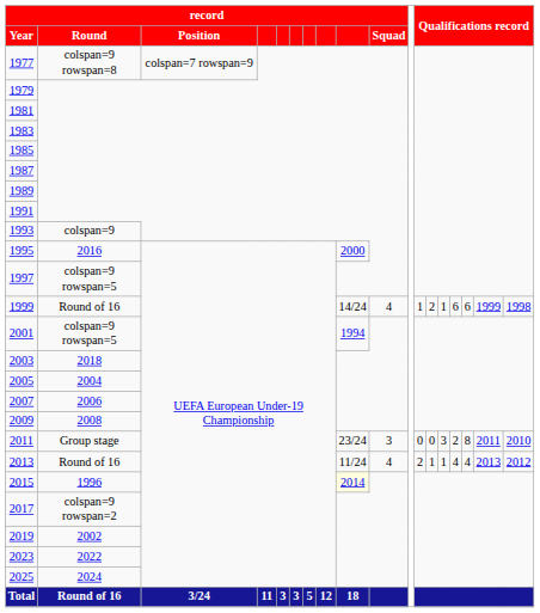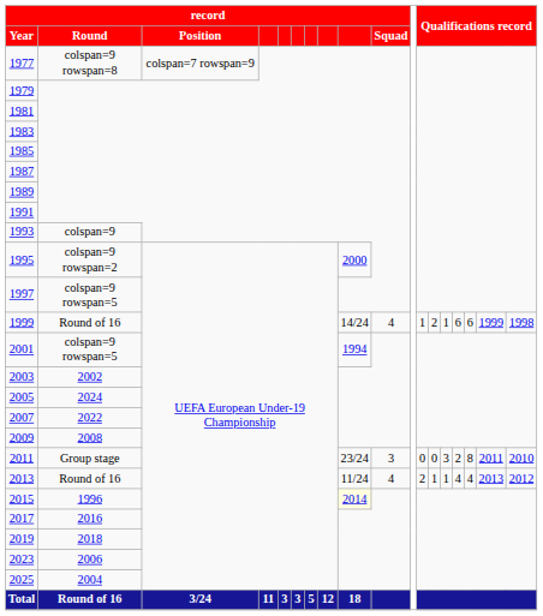1995 | record / Round: 2016 -> colspan=9 rowspan=2
2003 | record / Round: 2018 -> 2002
2005 | record / Round: 2004 -> 2024
2007 | record / Round: 2006 -> 2022
2017 | record / Round: colspan=9 rowspan=2 -> 2016
2019 | record / Round: 2002 -> 2018
2023 | record / Round: 2022 -> 2006
2025 | record / Round: 2024 -> 2004
